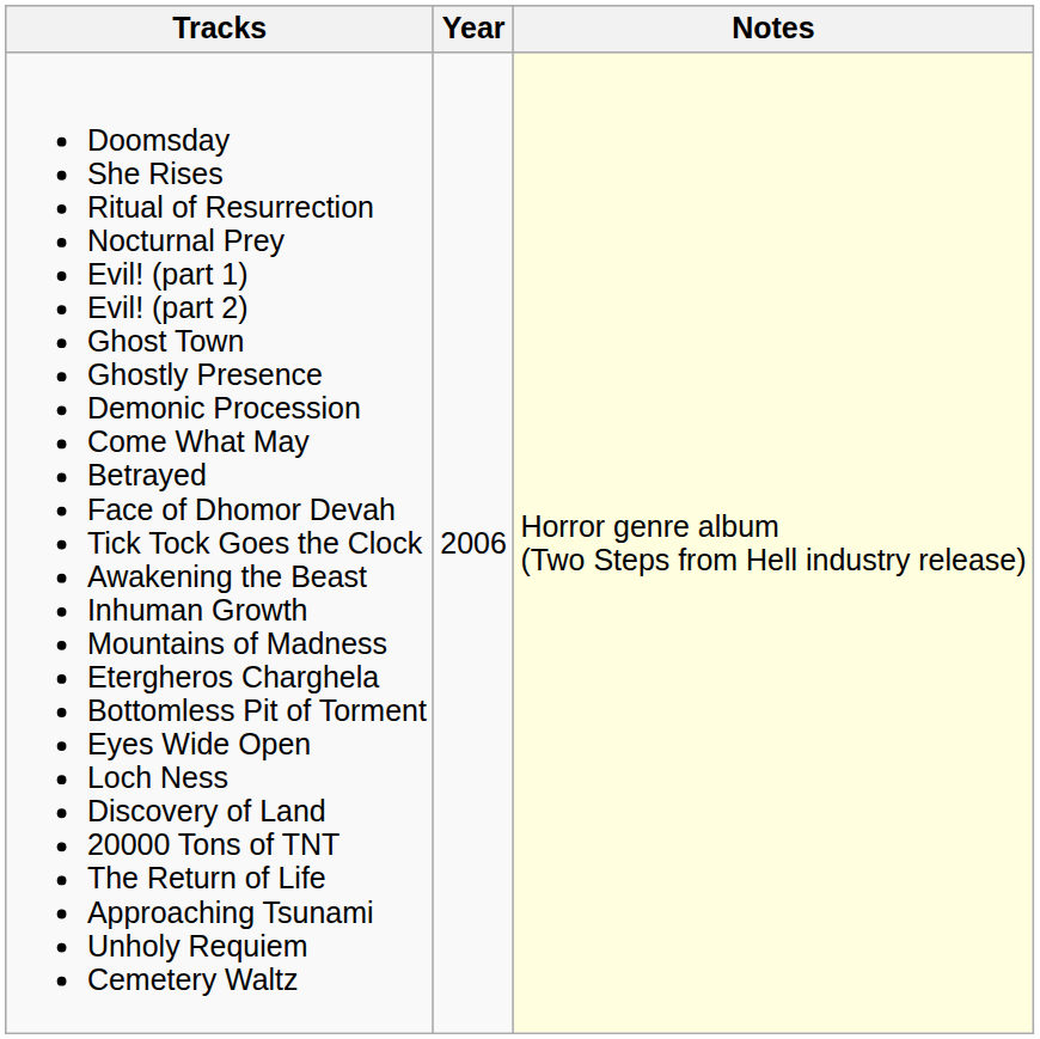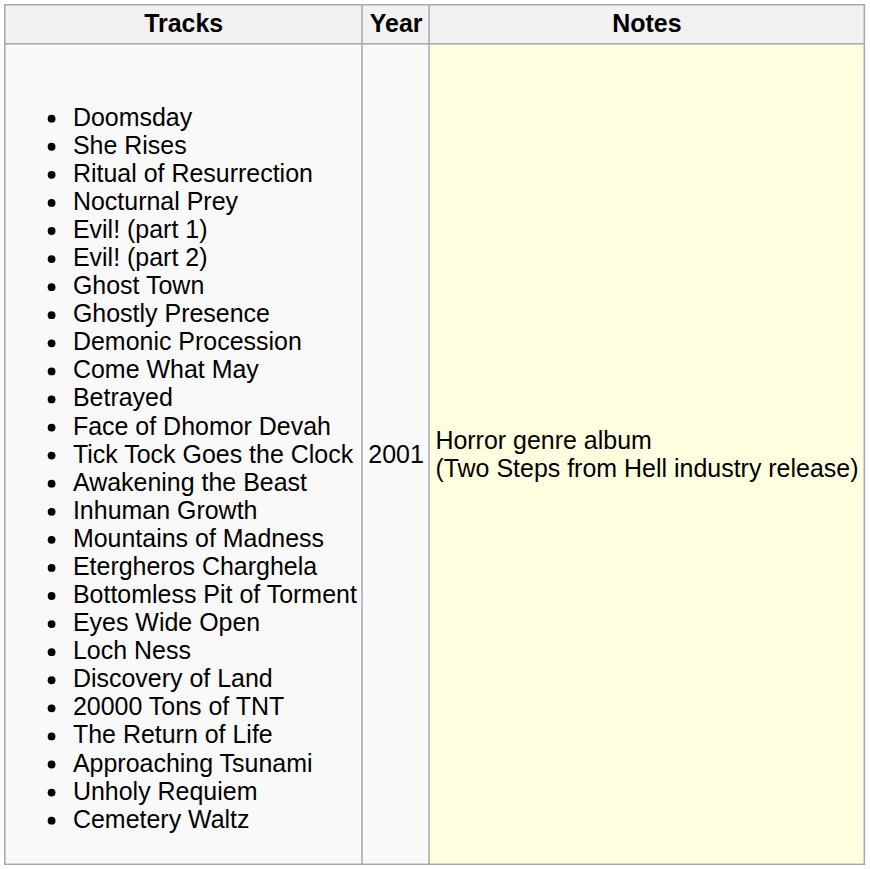row 2 | Year: 2006 -> 2001
